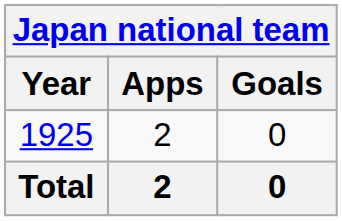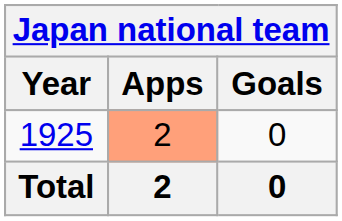1925 | Apps: no background -> lightsalmon background
